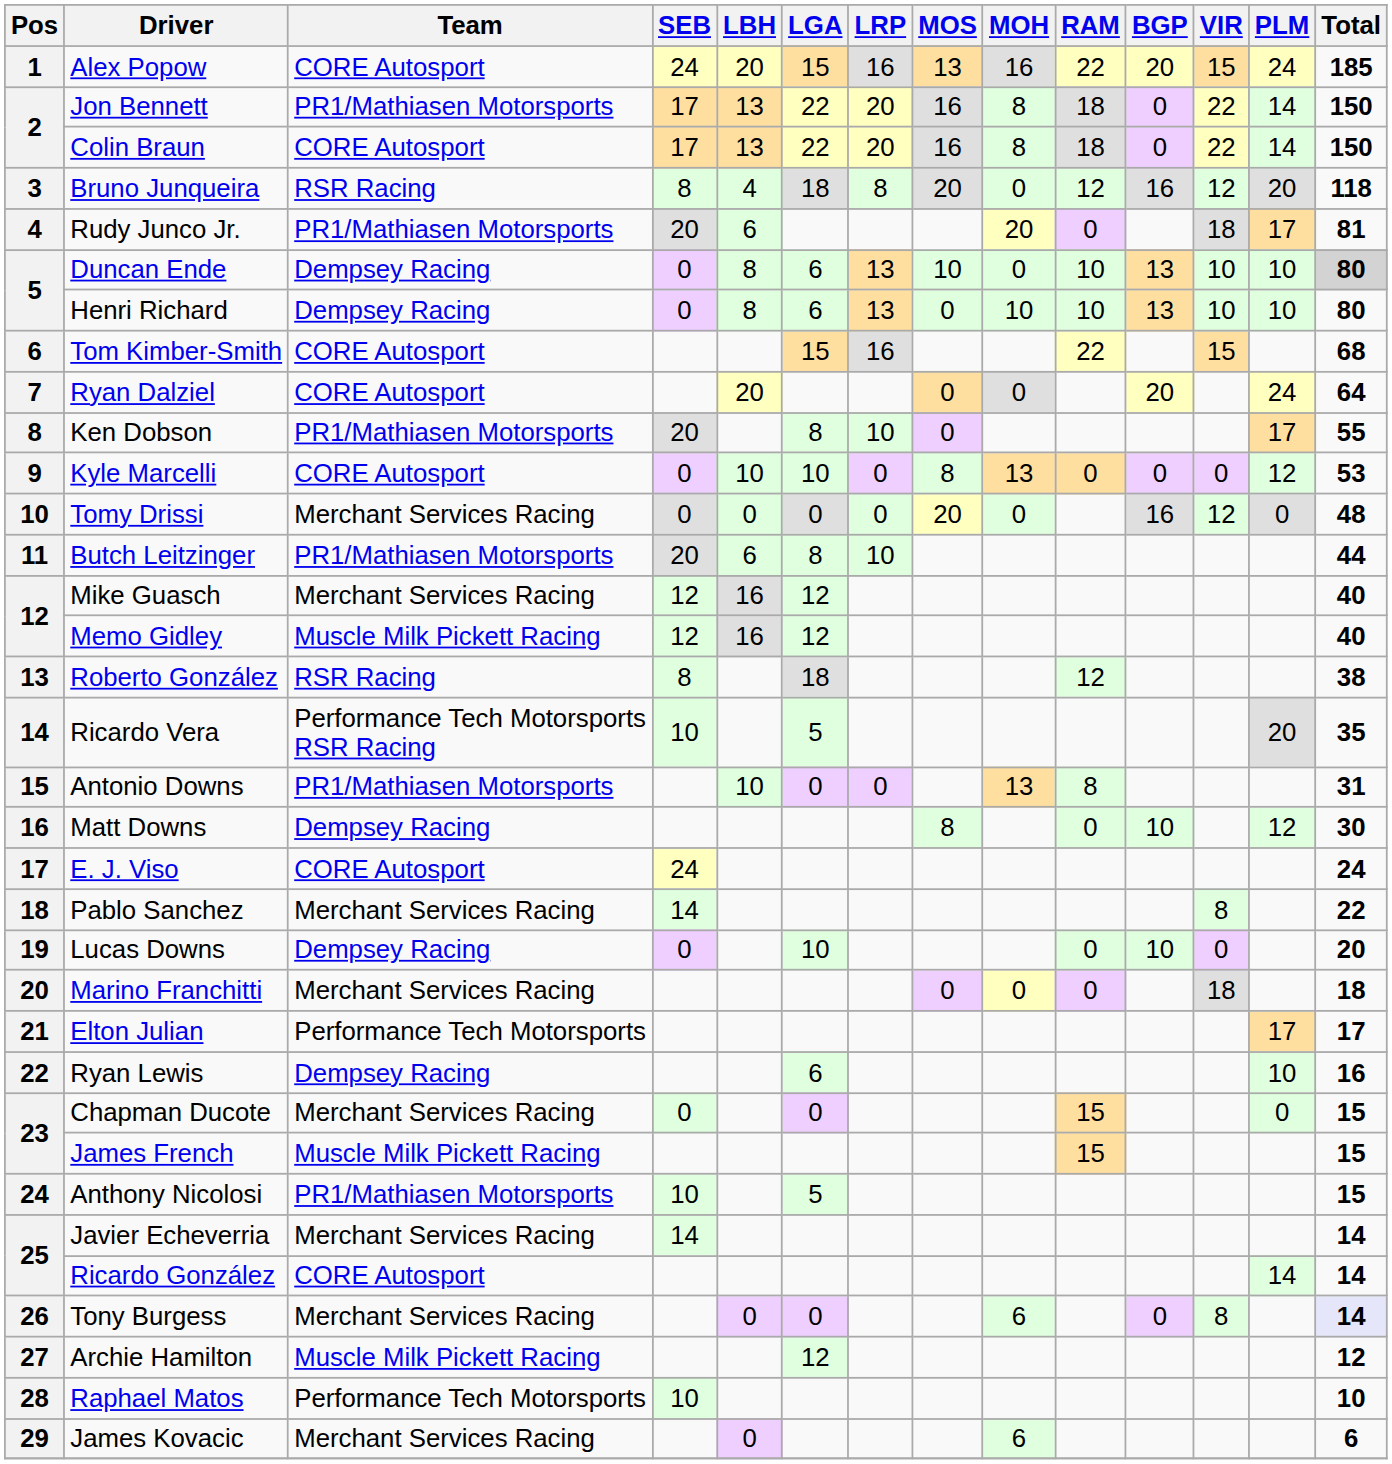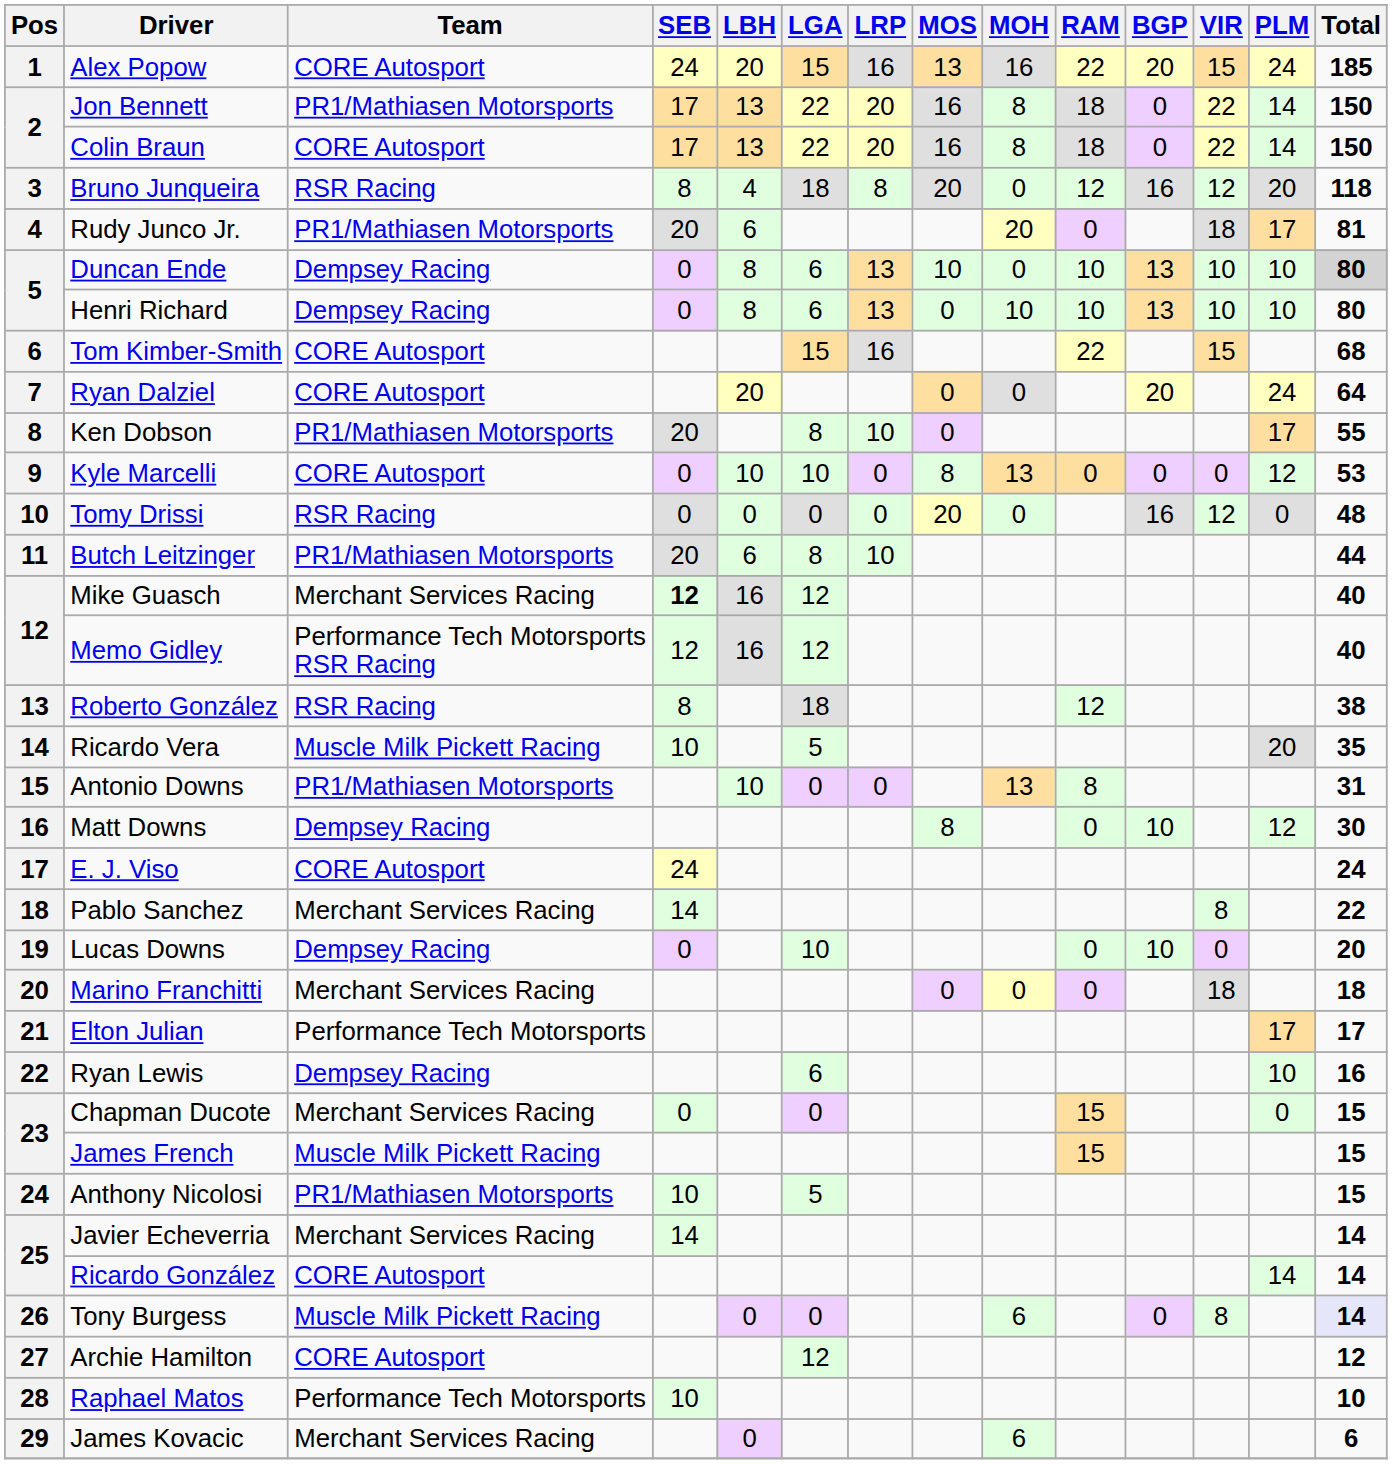Tomy Drissi | Team: Merchant Services Racing -> RSR Racing
Mike Guasch | SEB: normal -> bold
Memo Gidley | Team: Muscle Milk Pickett Racing -> Performance Tech Motorsports RSR Racing
Ricardo Vera | Team: Performance Tech Motorsports RSR Racing -> Muscle Milk Pickett Racing
Tony Burgess | Team: Merchant Services Racing -> Muscle Milk Pickett Racing
Archie Hamilton | Team: Muscle Milk Pickett Racing -> CORE Autosport
